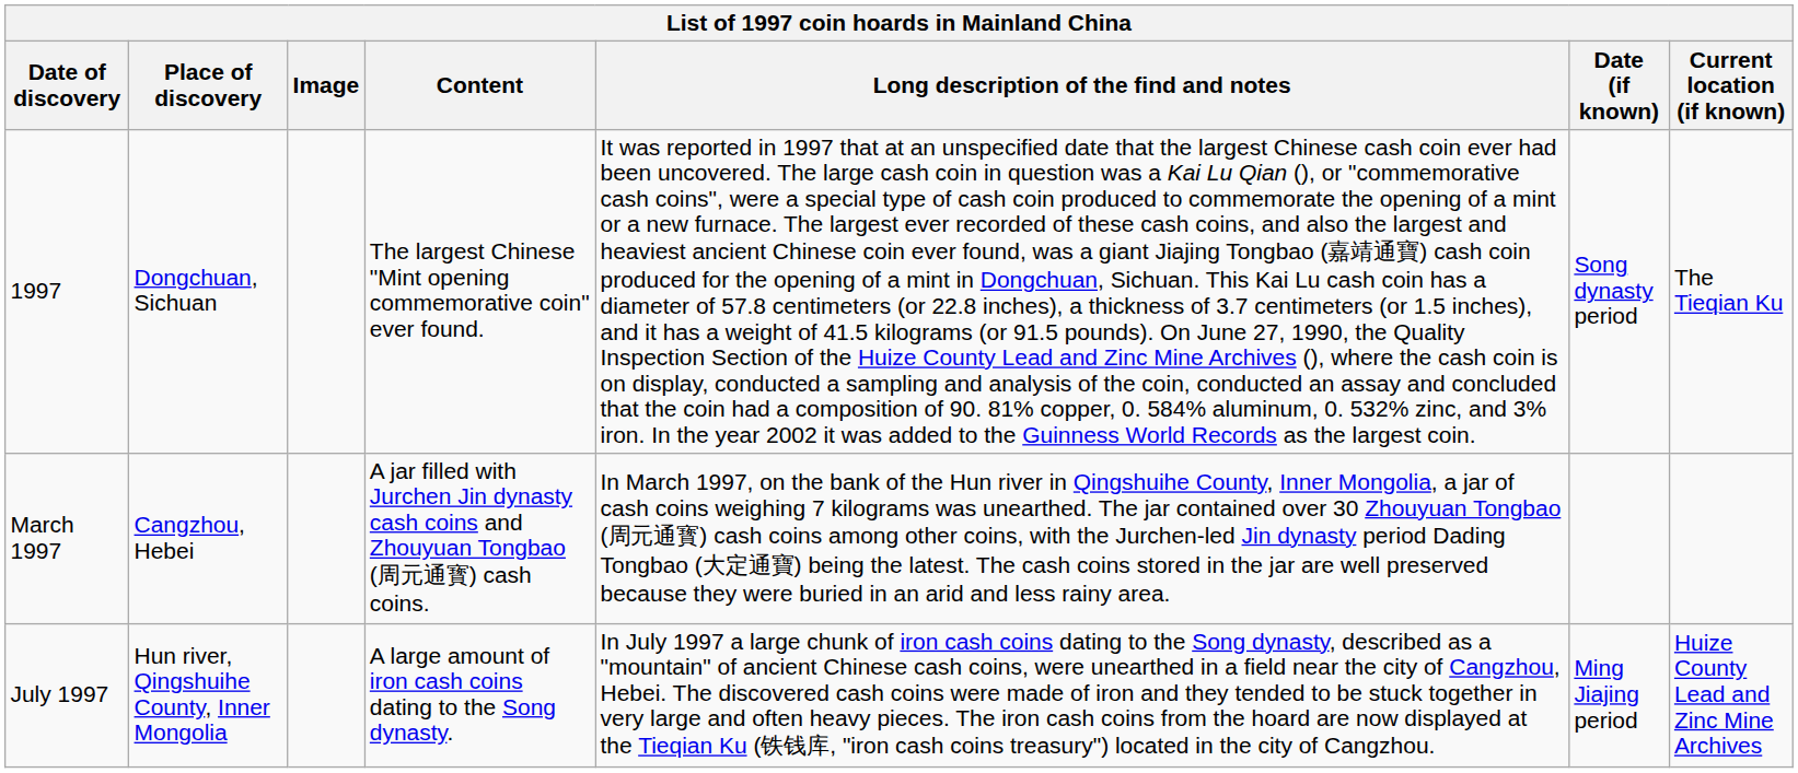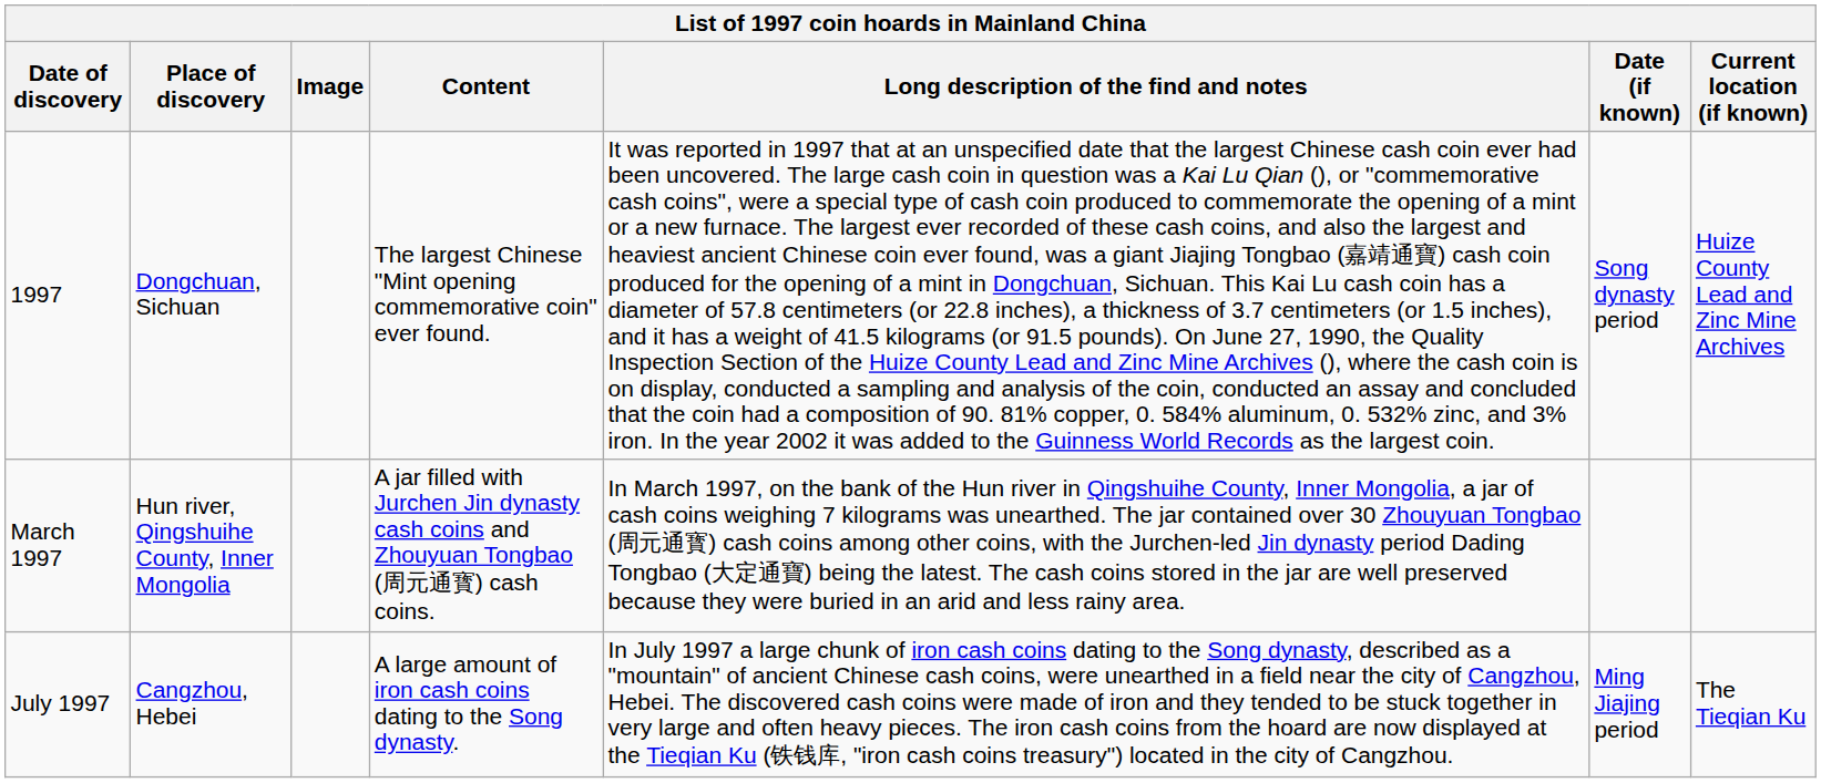1997 | Current location (if known): The Tieqian Ku -> Huize County Lead and Zinc Mine Archives
March 1997 | Place of discovery: Cangzhou, Hebei -> Hun river, Qingshuihe County, Inner Mongolia
July 1997 | Place of discovery: Hun river, Qingshuihe County, Inner Mongolia -> Cangzhou, Hebei
July 1997 | Current location (if known): Huize County Lead and Zinc Mine Archives -> The Tieqian Ku
